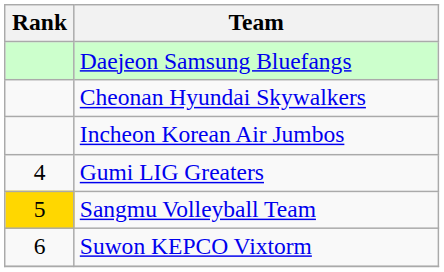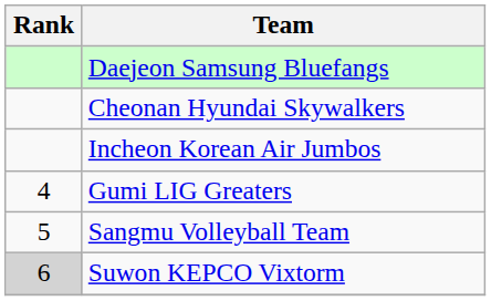Sangmu Volleyball Team | Rank: gold background -> no background
Suwon KEPCO Vixtorm | Rank: no background -> lightgrey background
